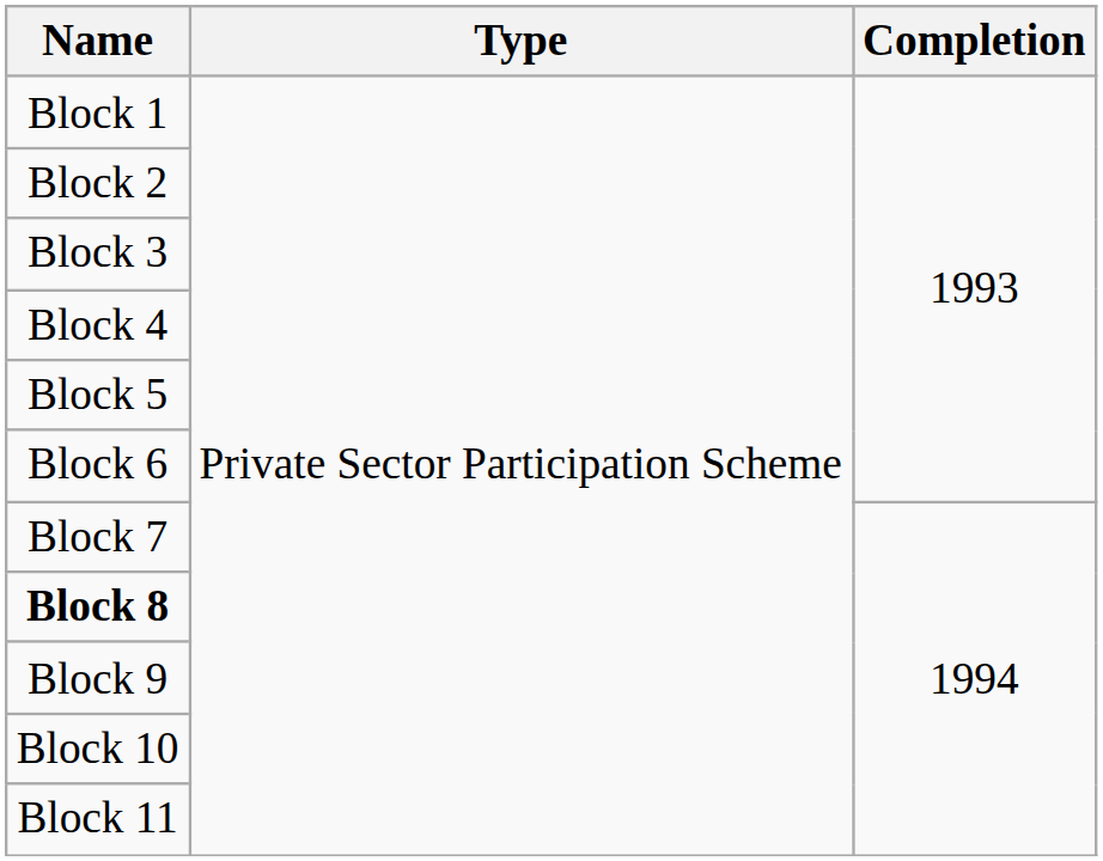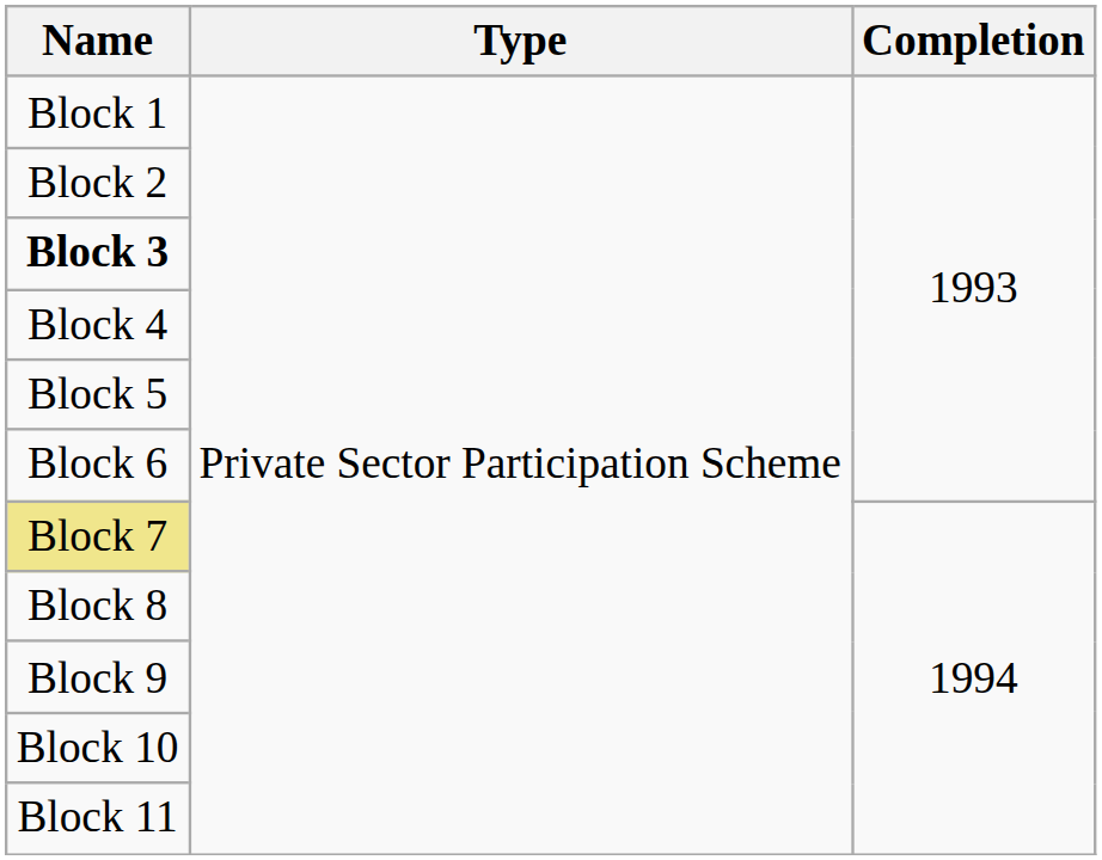Block 3 | Name: normal -> bold
Block 7 | Name: no background -> khaki background
Block 8 | Name: bold -> normal
